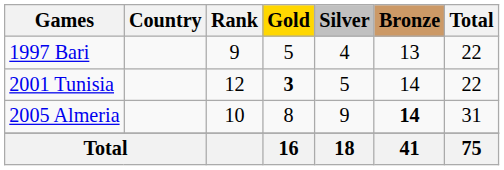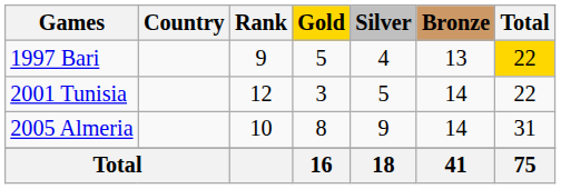1997 Bari | Total: no background -> gold background
2001 Tunisia | Gold: bold -> normal
2005 Almeria | Bronze: bold -> normal
